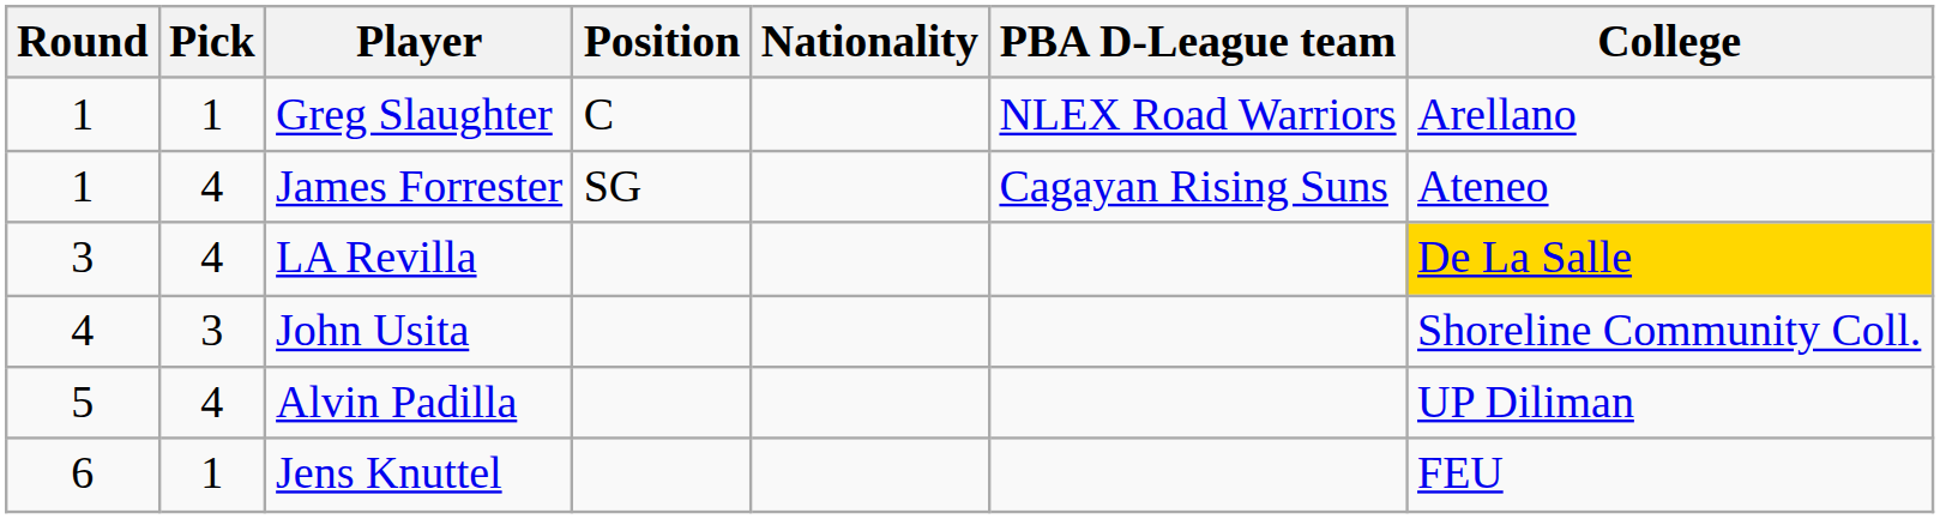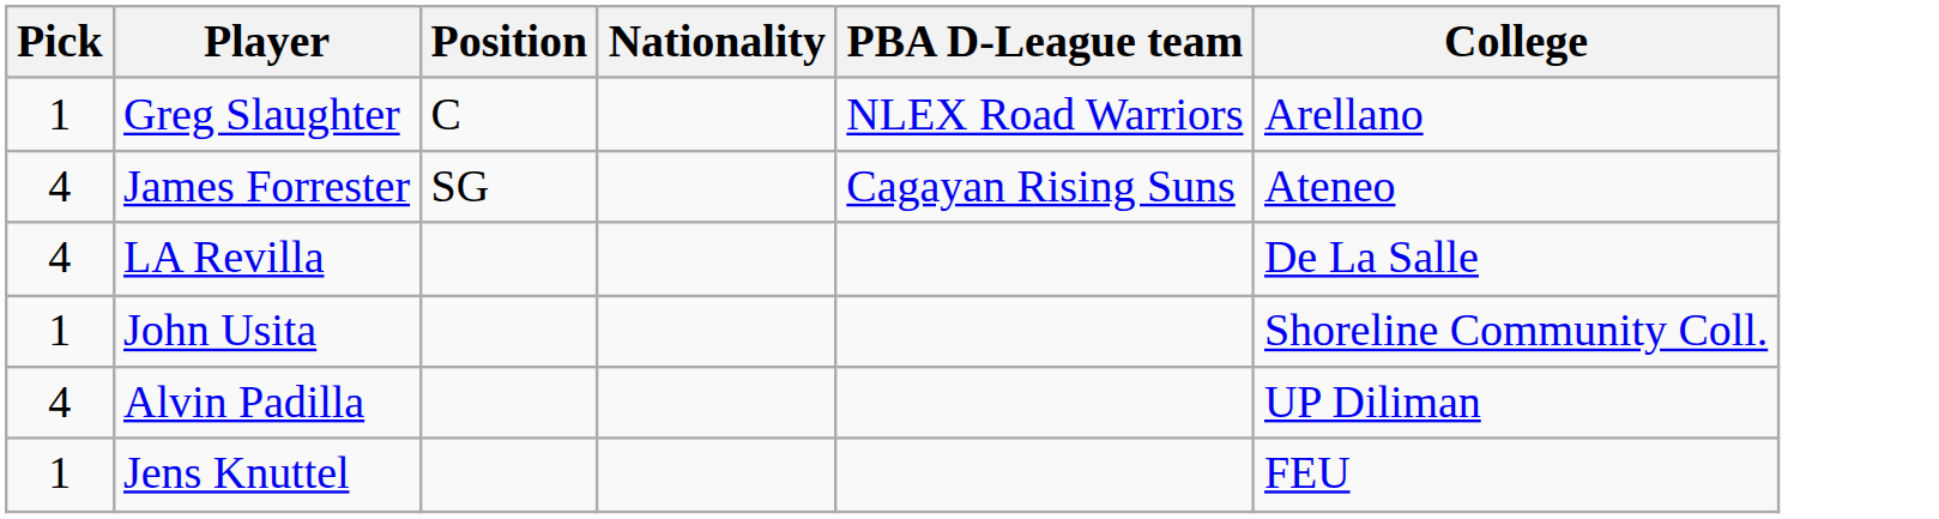- column: Round | 1 | 1 | 3 | 4 | 5 | 6
LA Revilla | College: gold background -> no background
John Usita | Pick: 3 -> 1
